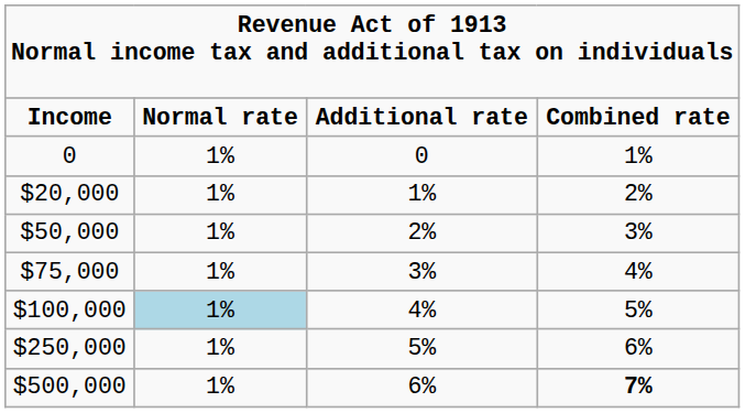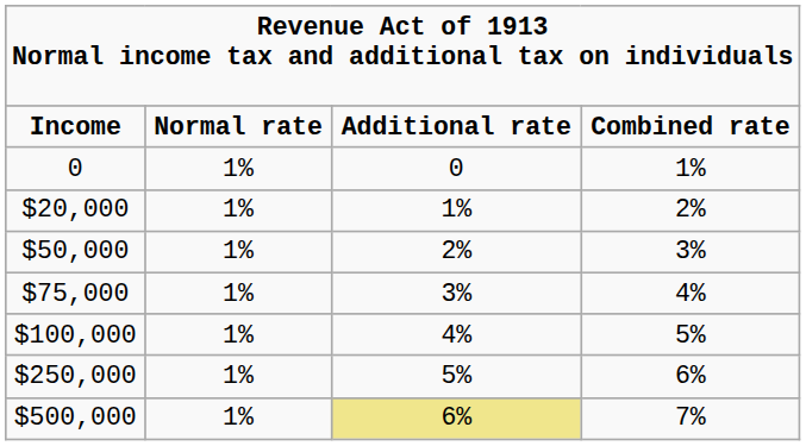$100,000 | column 2: lightblue background -> no background
$500,000 | column 3: no background -> khaki background
$500,000 | column 4: bold -> normal
